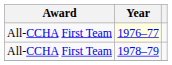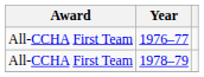row 2 | Year: lightyellow background -> no background
